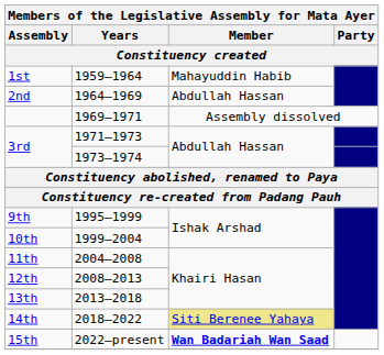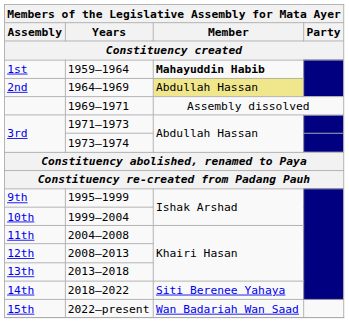1st | Member: normal -> bold
2nd | Member: no background -> khaki background
14th | Member: khaki background -> no background
15th | Member: bold -> normal
